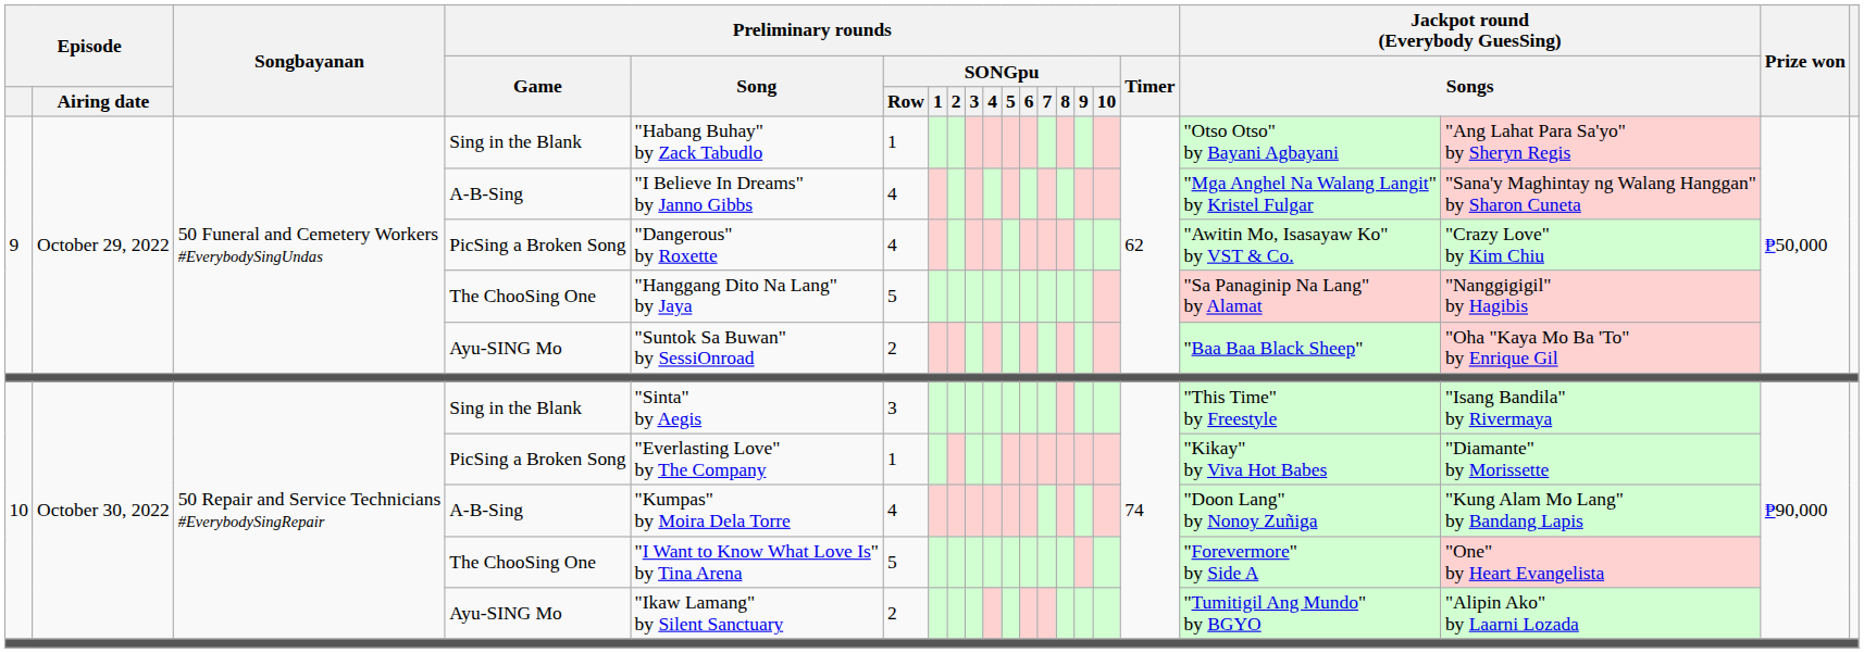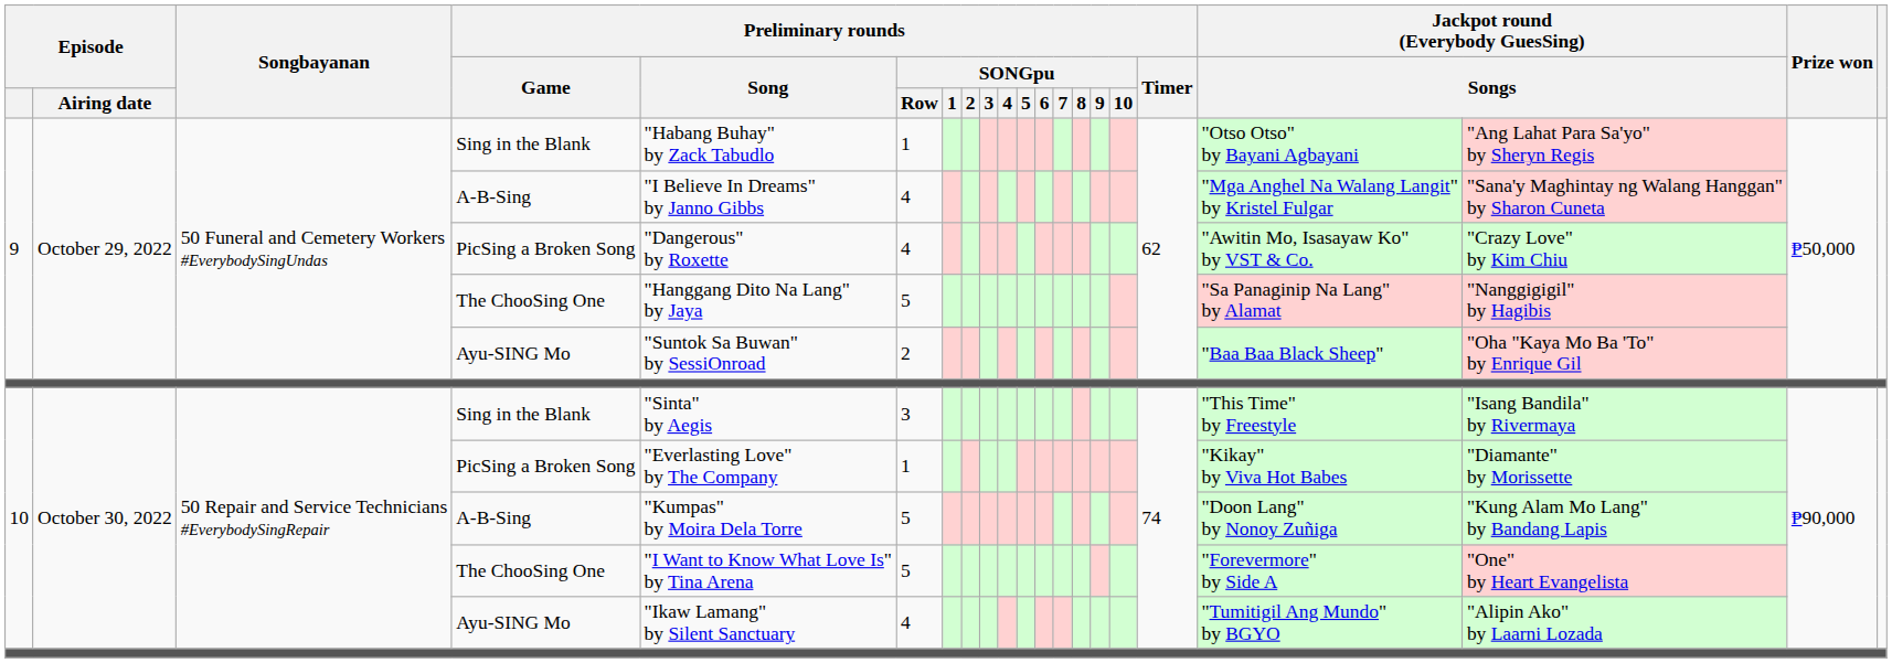10 / A-B-Sing | Preliminary rounds / SONGpu / Row: 4 -> 5
10 / Ayu-SING Mo | Preliminary rounds / SONGpu / Row: 2 -> 4
